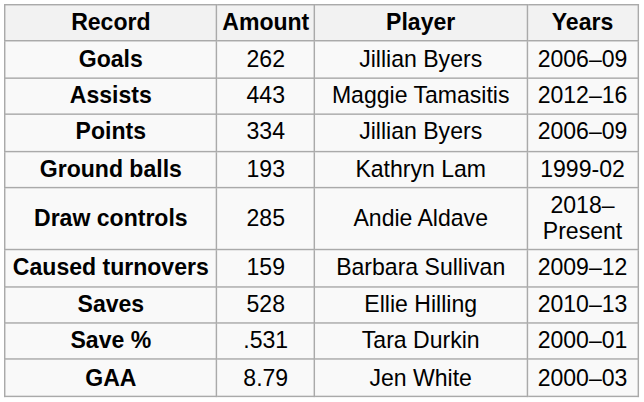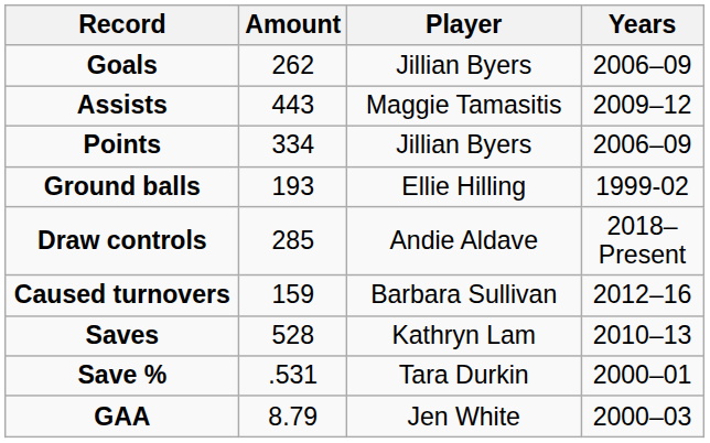Assists | Years: 2012–16 -> 2009–12
Ground balls | Player: Kathryn Lam -> Ellie Hilling
Caused turnovers | Years: 2009–12 -> 2012–16
Saves | Player: Ellie Hilling -> Kathryn Lam
